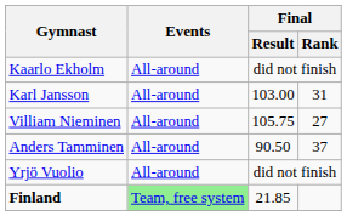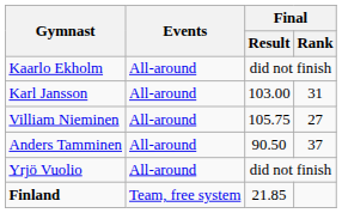Finland | Events: lightgreen background -> no background
